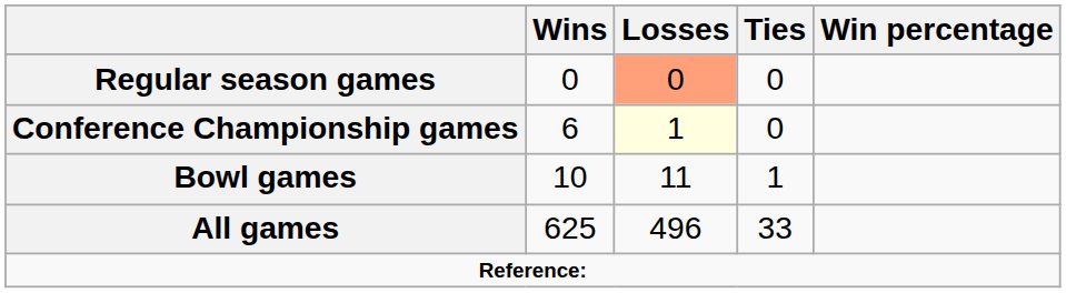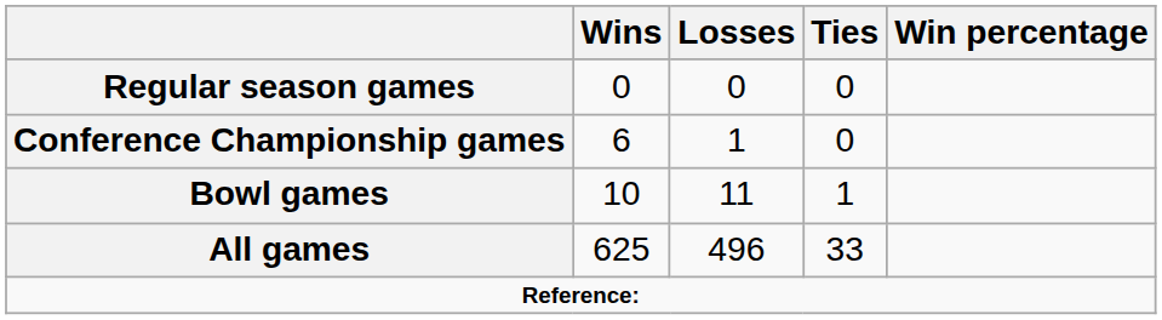Regular season games | Losses: lightsalmon background -> no background
Conference Championship games | Losses: lightyellow background -> no background
